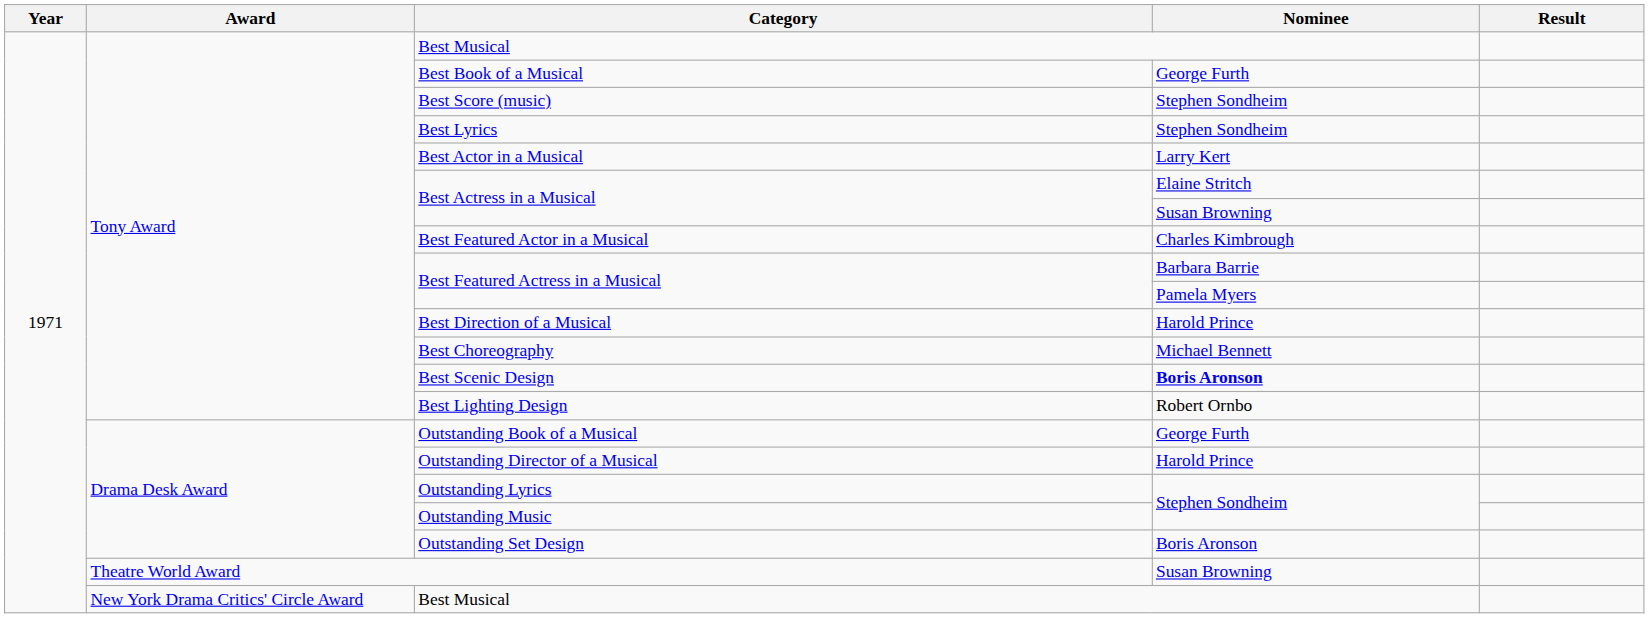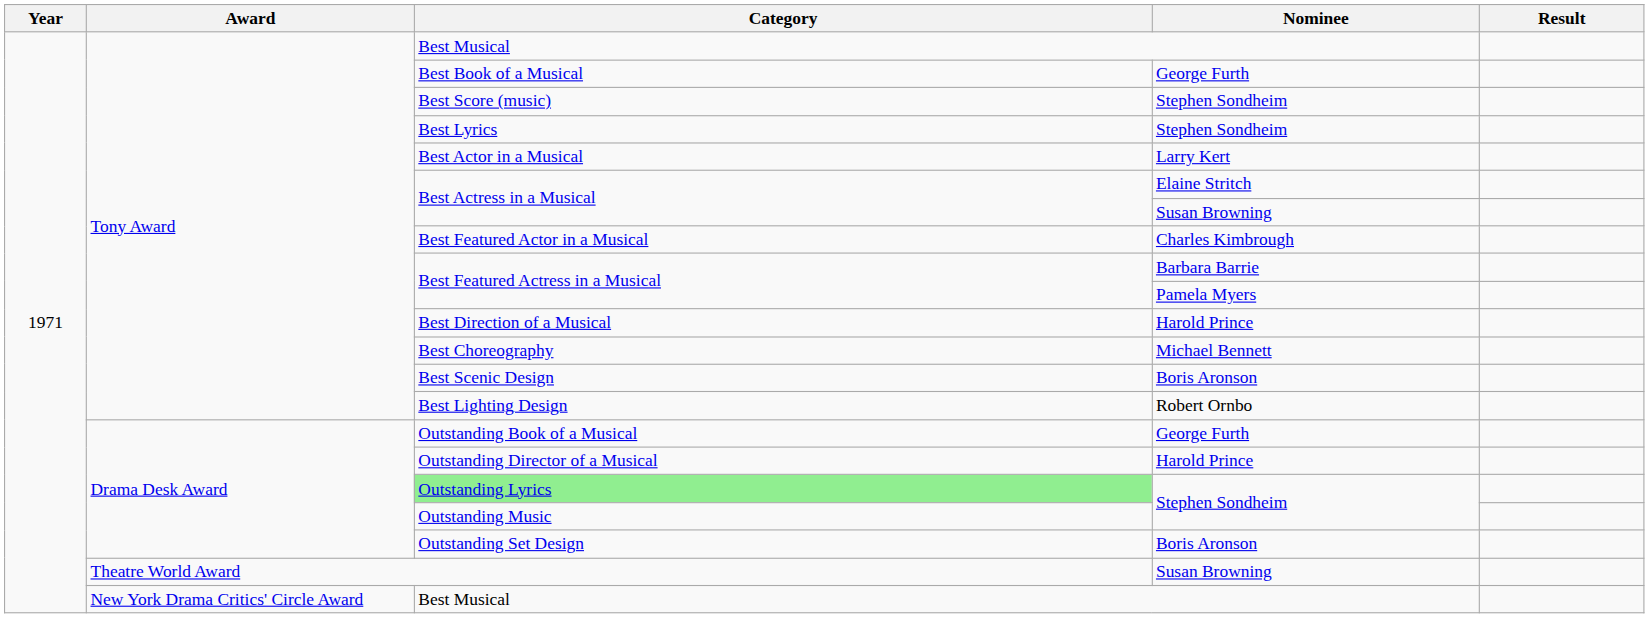Best Scenic Design | Nominee: bold -> normal
Outstanding Lyrics | Category: no background -> lightgreen background
